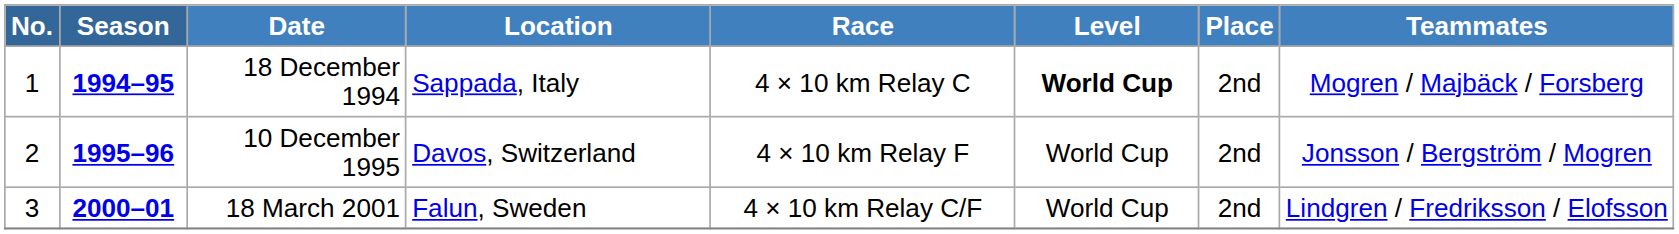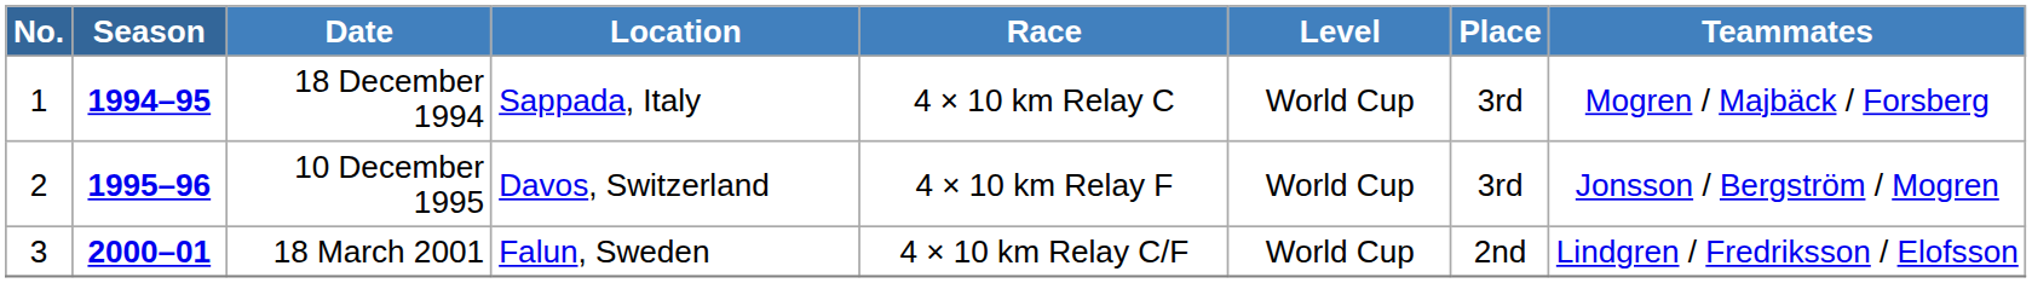18 December 1994 | Level: bold -> normal
18 December 1994 | Place: 2nd -> 3rd
10 December 1995 | Place: 2nd -> 3rd
